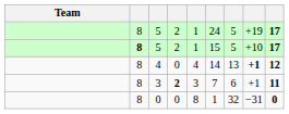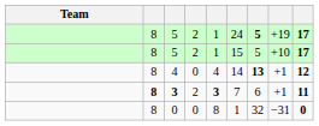row 2 | column 7: normal -> bold
row 3 | column 2: bold -> normal
row 4 | column 7: normal -> bold
row 4 | column 8: bold -> normal
row 5 | column 2: normal -> bold
row 5 | column 3: normal -> bold
row 5 | column 4: bold -> normal
row 5 | column 5: normal -> bold
